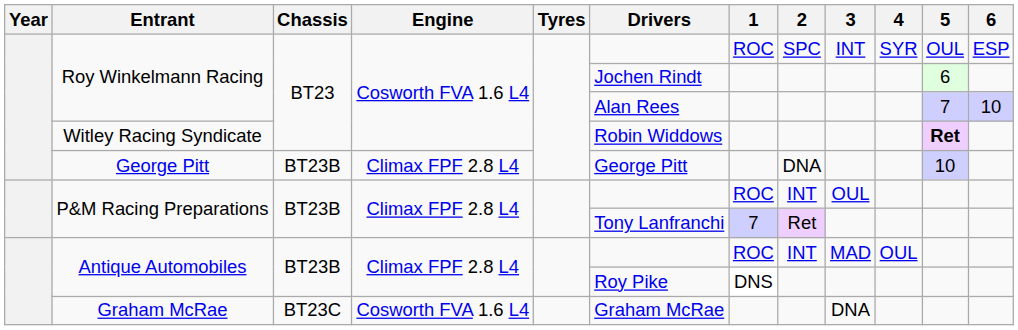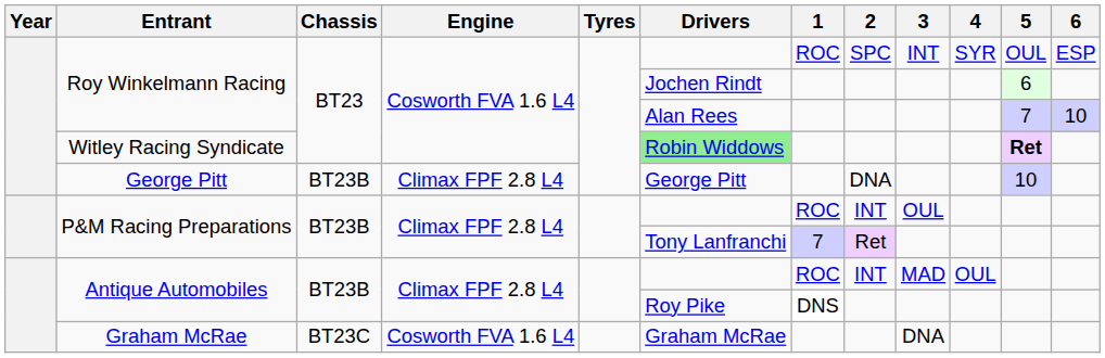Witley Racing Syndicate | Drivers: no background -> lightgreen background
